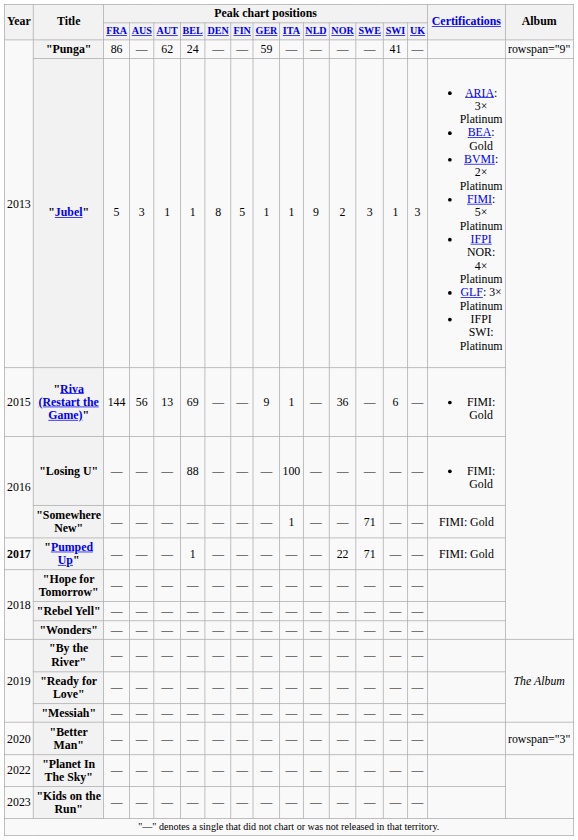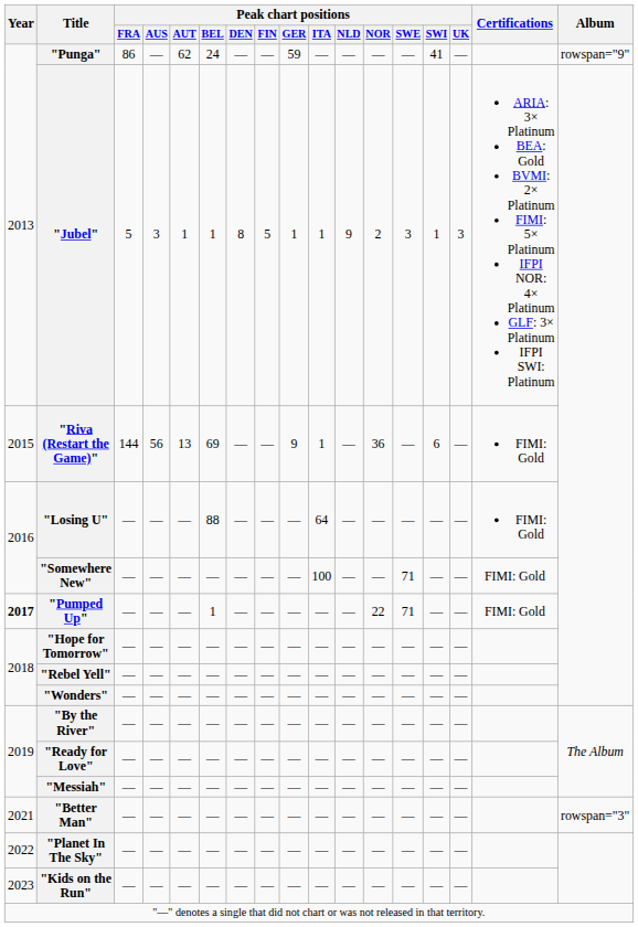"Losing U" | Peak chart positions / ITA: 100 -> 64
"Somewhere New" | Peak chart positions / ITA: 1 -> 100
"Better Man" | Year: 2020 -> 2021
